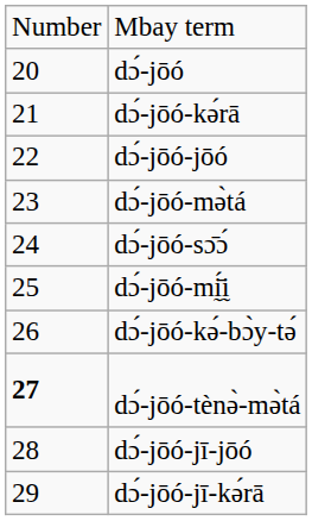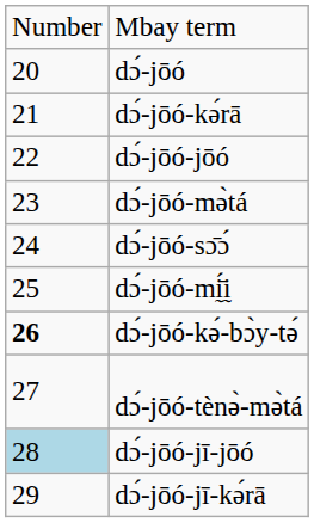dɔ́-jōó-kə́-bɔ̀y-tə́ | column 1: normal -> bold
dɔ́-jōó-tènə̀-mə̀tá | column 1: bold -> normal
dɔ́-jōó-jī-jōó | column 1: no background -> lightblue background
